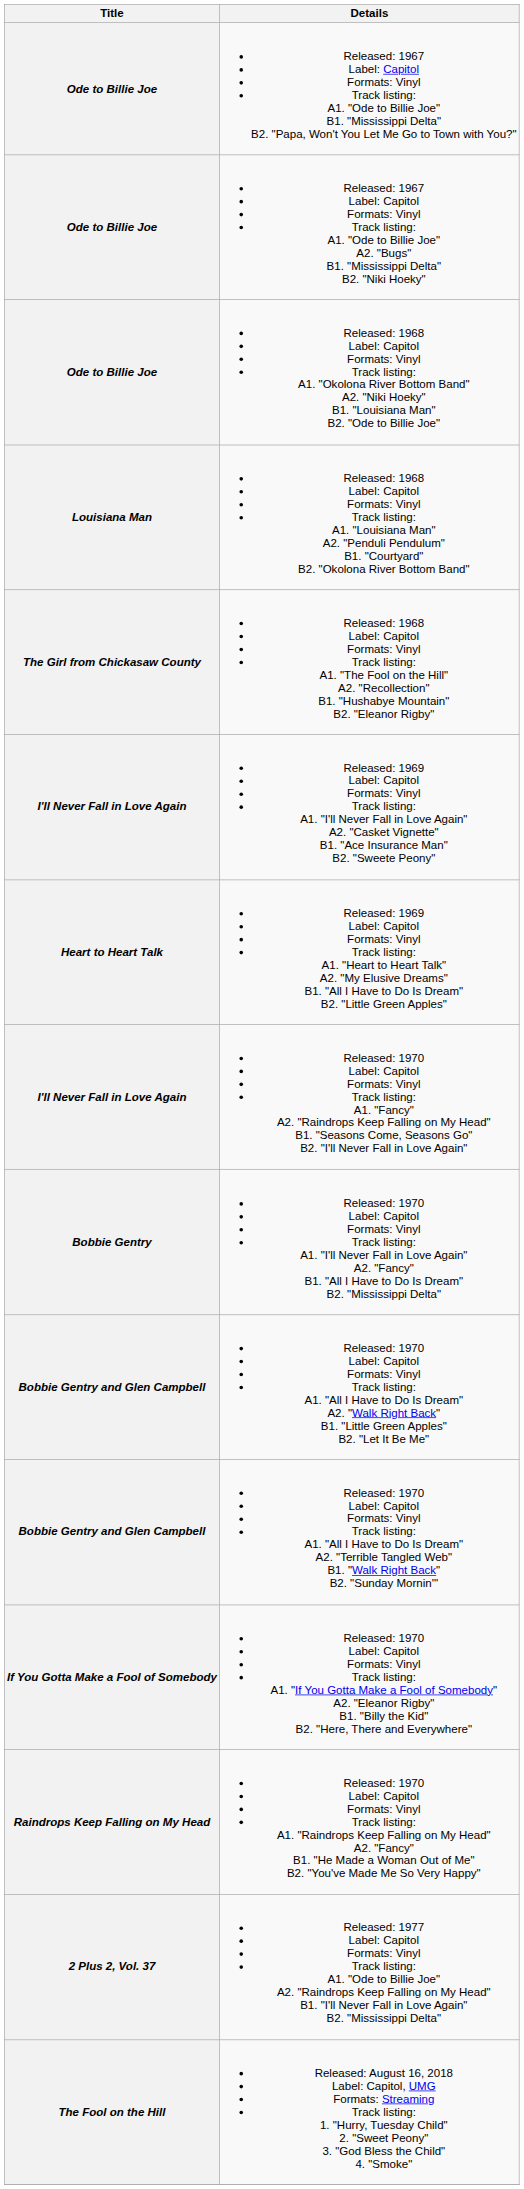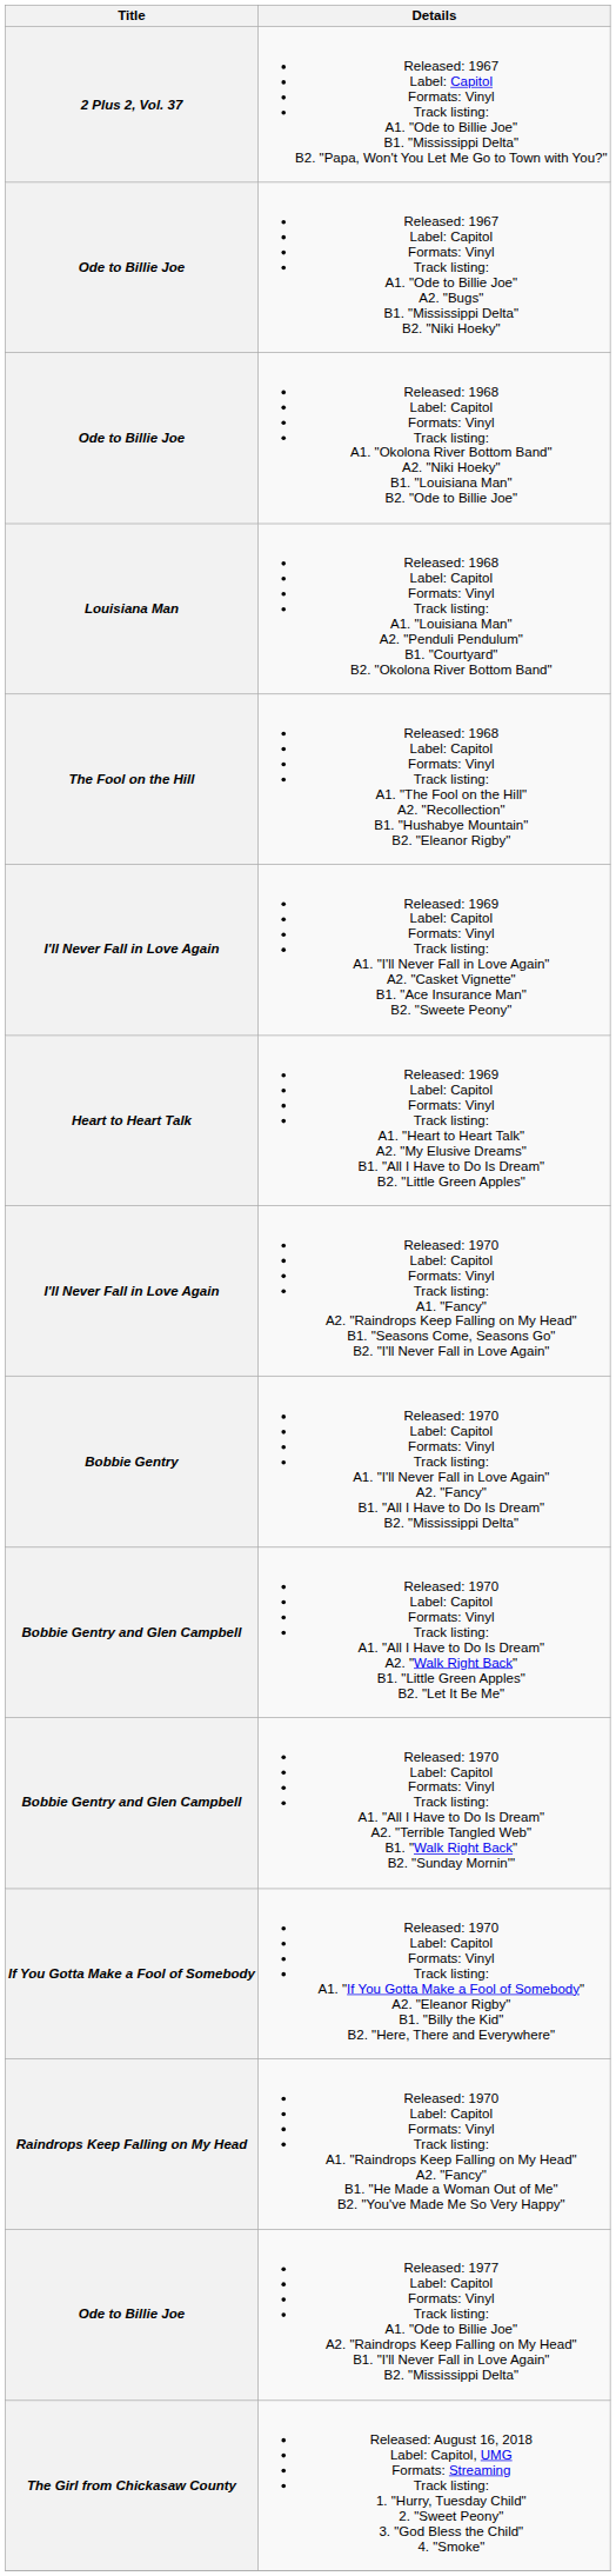row 2 | Title: Ode to Billie Joe -> 2 Plus 2, Vol. 37
row 6 | Title: The Girl from Chickasaw County -> The Fool on the Hill
row 15 | Title: 2 Plus 2, Vol. 37 -> Ode to Billie Joe
row 16 | Title: The Fool on the Hill -> The Girl from Chickasaw County
